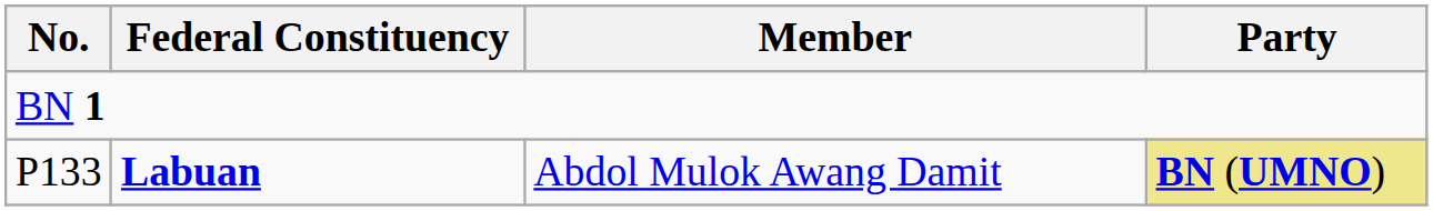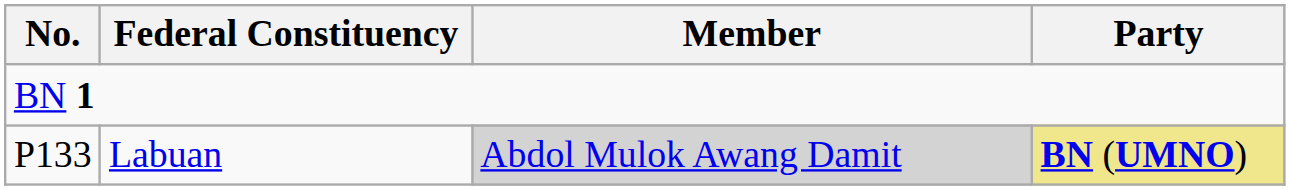P133 | Federal Constituency: bold -> normal
P133 | Member: no background -> lightgrey background
